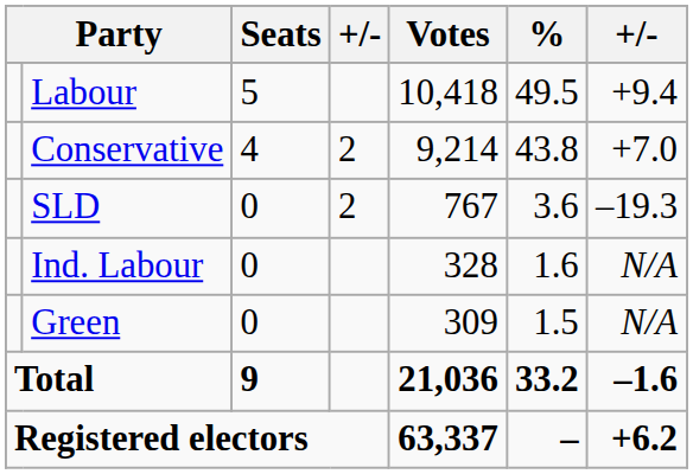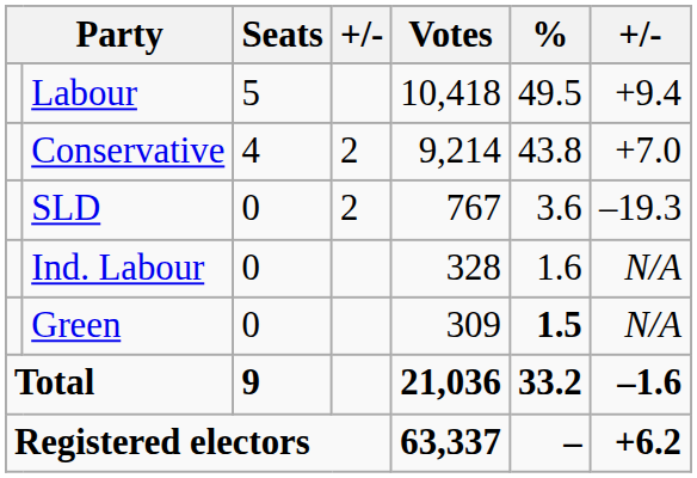Green | %: normal -> bold
